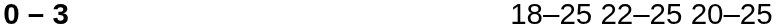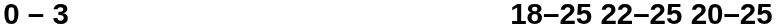row 1 | column 2: normal -> bold
